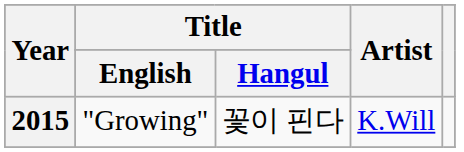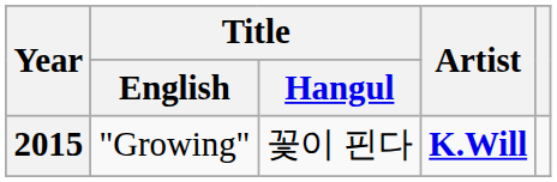2015 | Artist: normal -> bold
